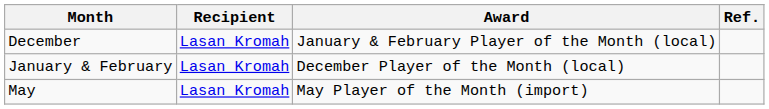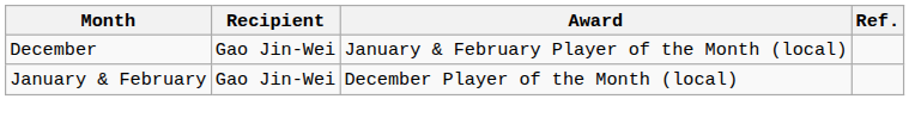December | Recipient: Lasan Kromah -> Gao Jin-Wei
January & February | Recipient: Lasan Kromah -> Gao Jin-Wei
- row: May | Lasan Kromah | May Player of the Month (import)
